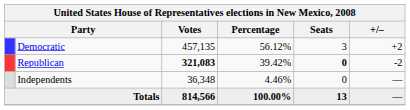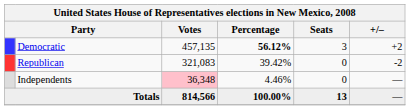Democratic | Percentage: normal -> bold
Republican | Votes: bold -> normal
Republican | Seats: bold -> normal
Independents | Votes: no background -> pink background
